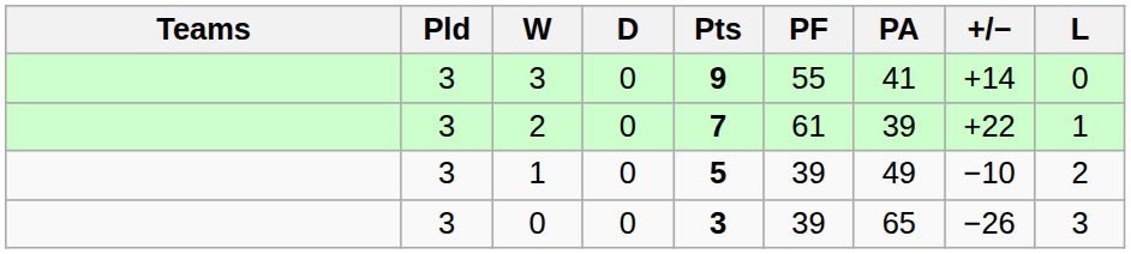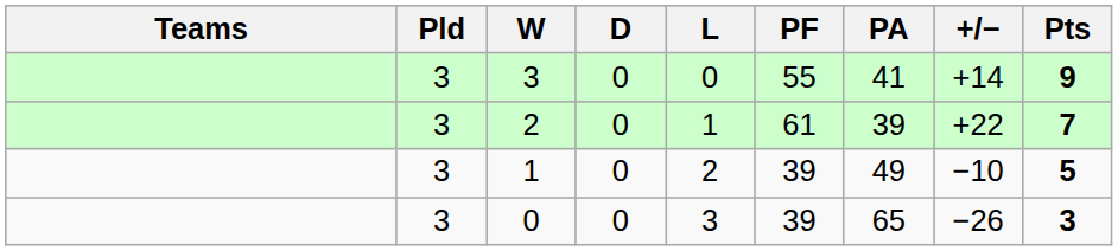columns swapped: L <-> Pts
